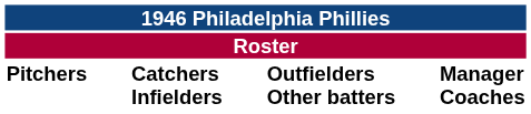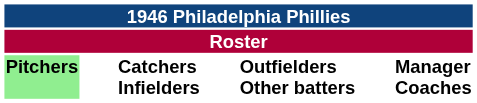Pitchers | column 1: no background -> lightgreen background
